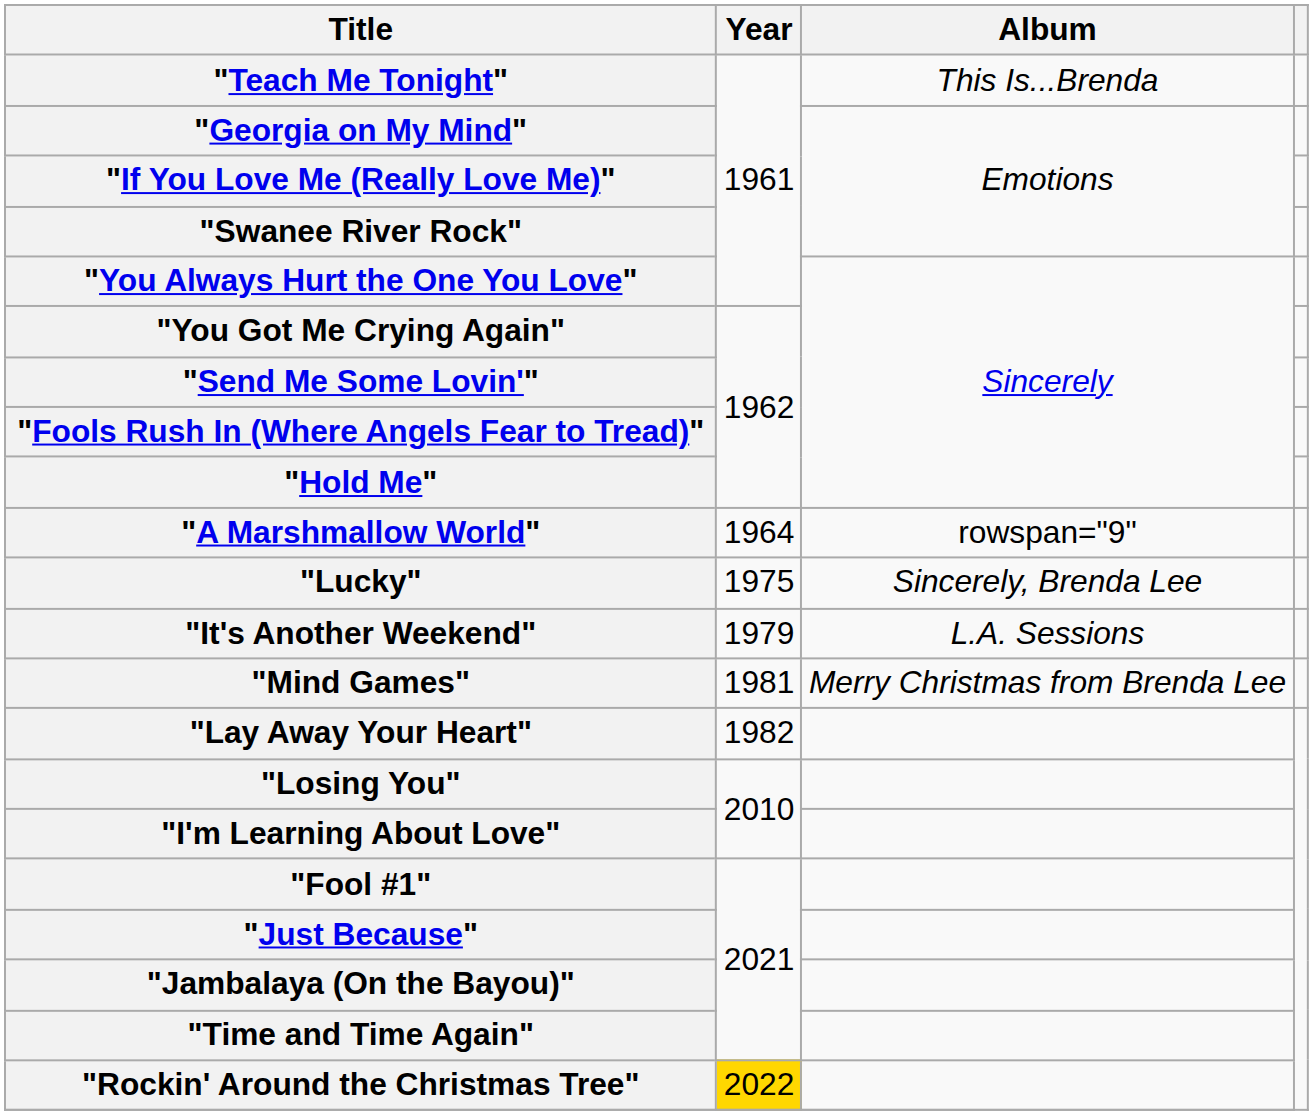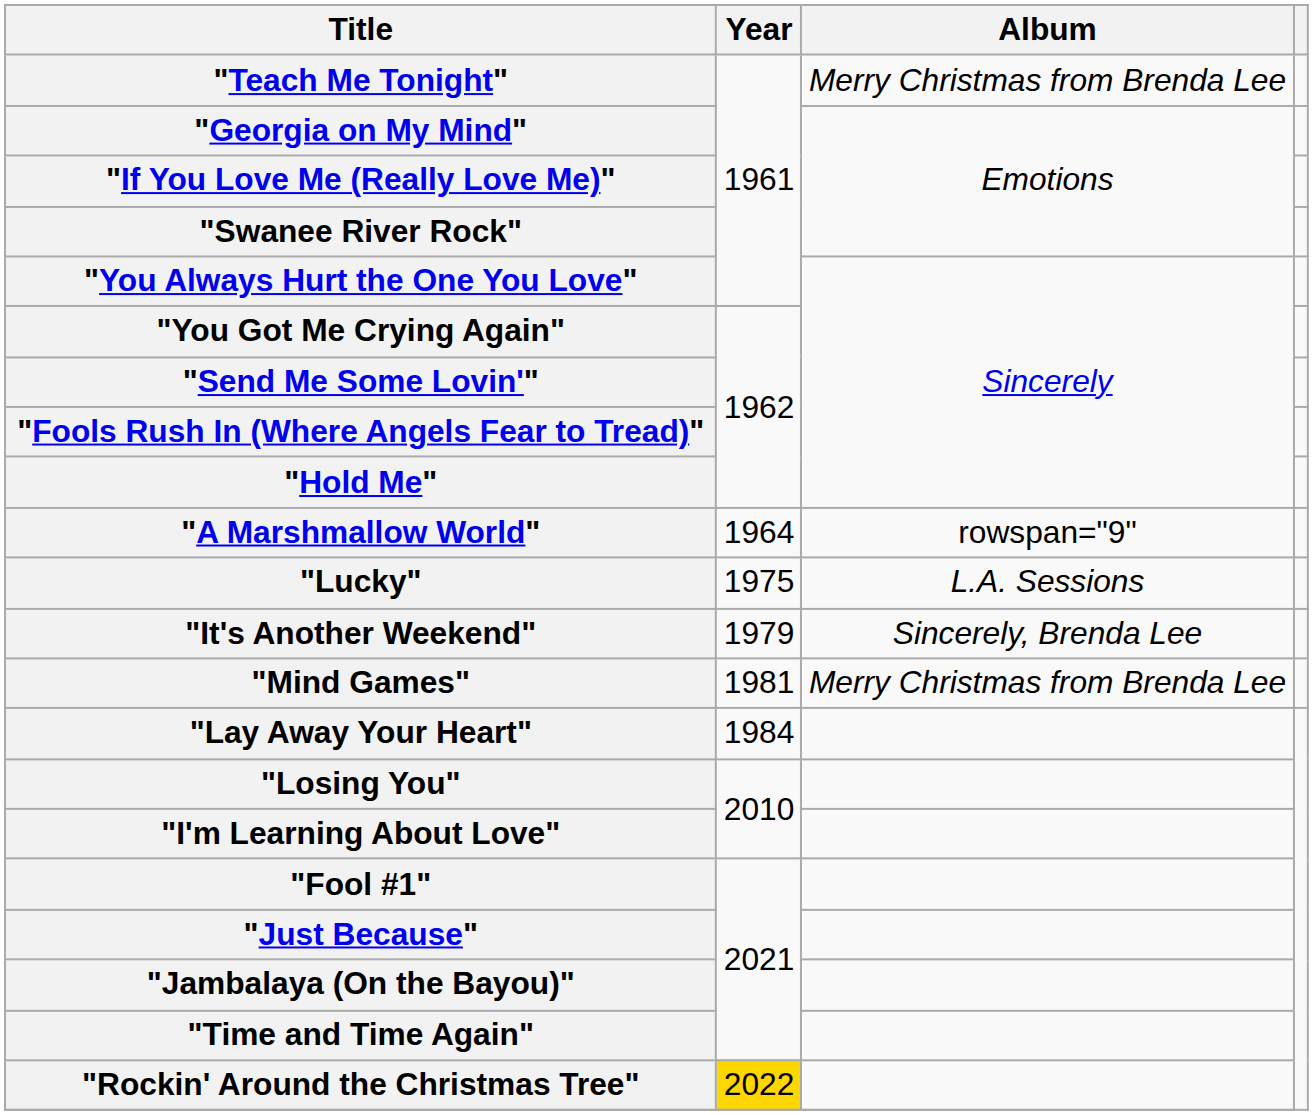"Teach Me Tonight" | Album: This Is...Brenda -> Merry Christmas from Brenda Lee
"Lucky" | Album: Sincerely, Brenda Lee -> L.A. Sessions
"It's Another Weekend" | Album: L.A. Sessions -> Sincerely, Brenda Lee
"Lay Away Your Heart" | Year: 1982 -> 1984
